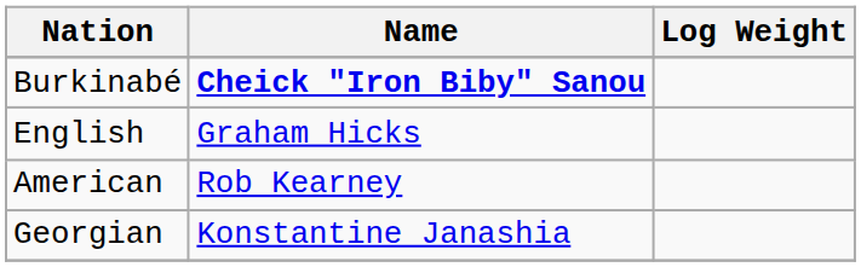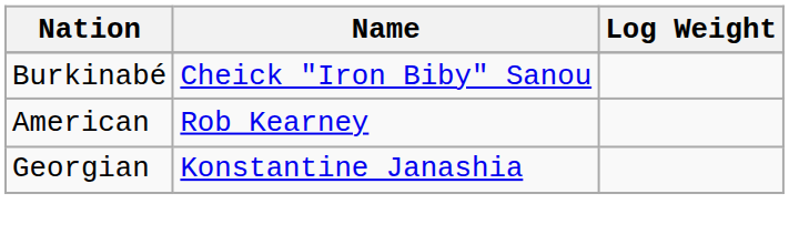Burkinabé | Name: bold -> normal
- row: English | Graham Hicks
